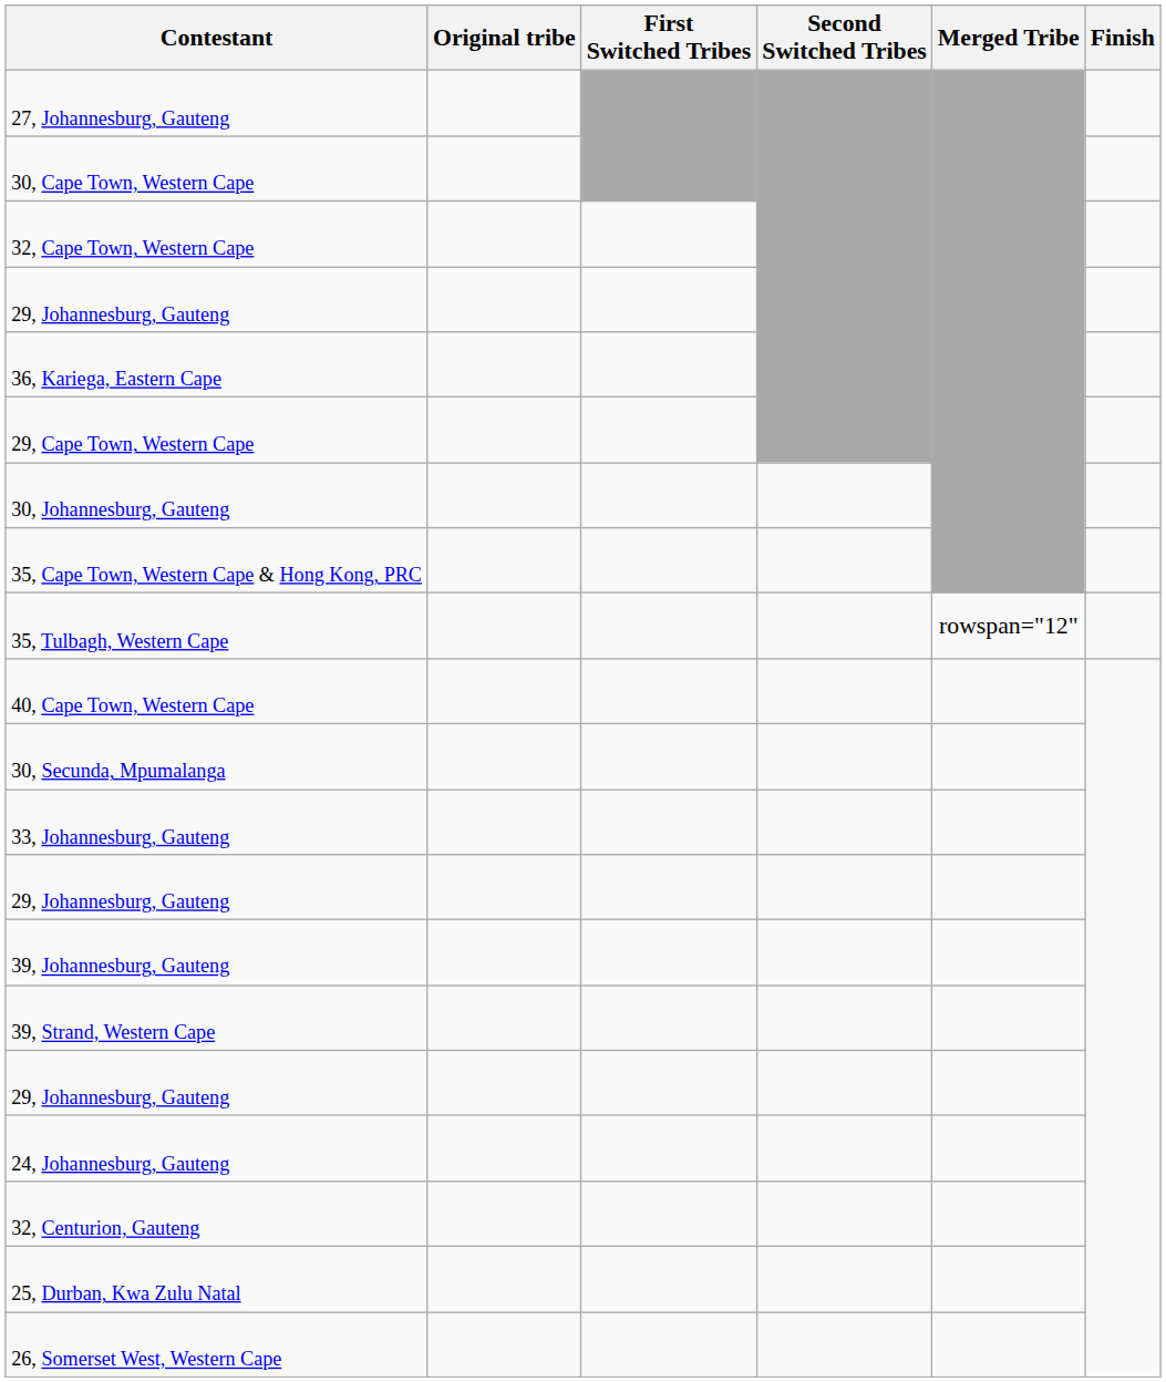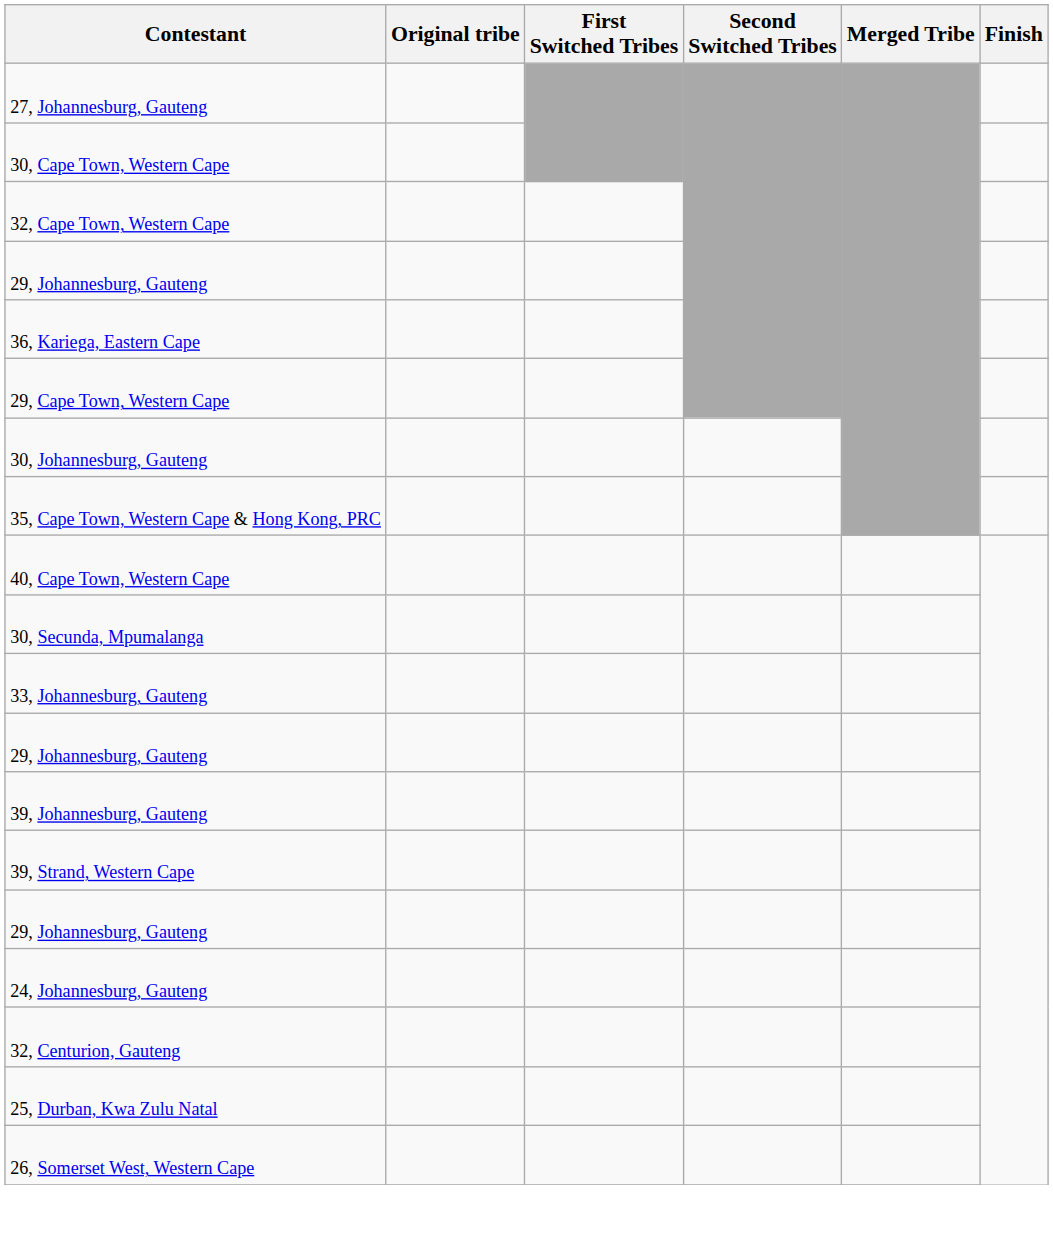- row: 35, Tulbagh, Western Cape | rowspan="12"
